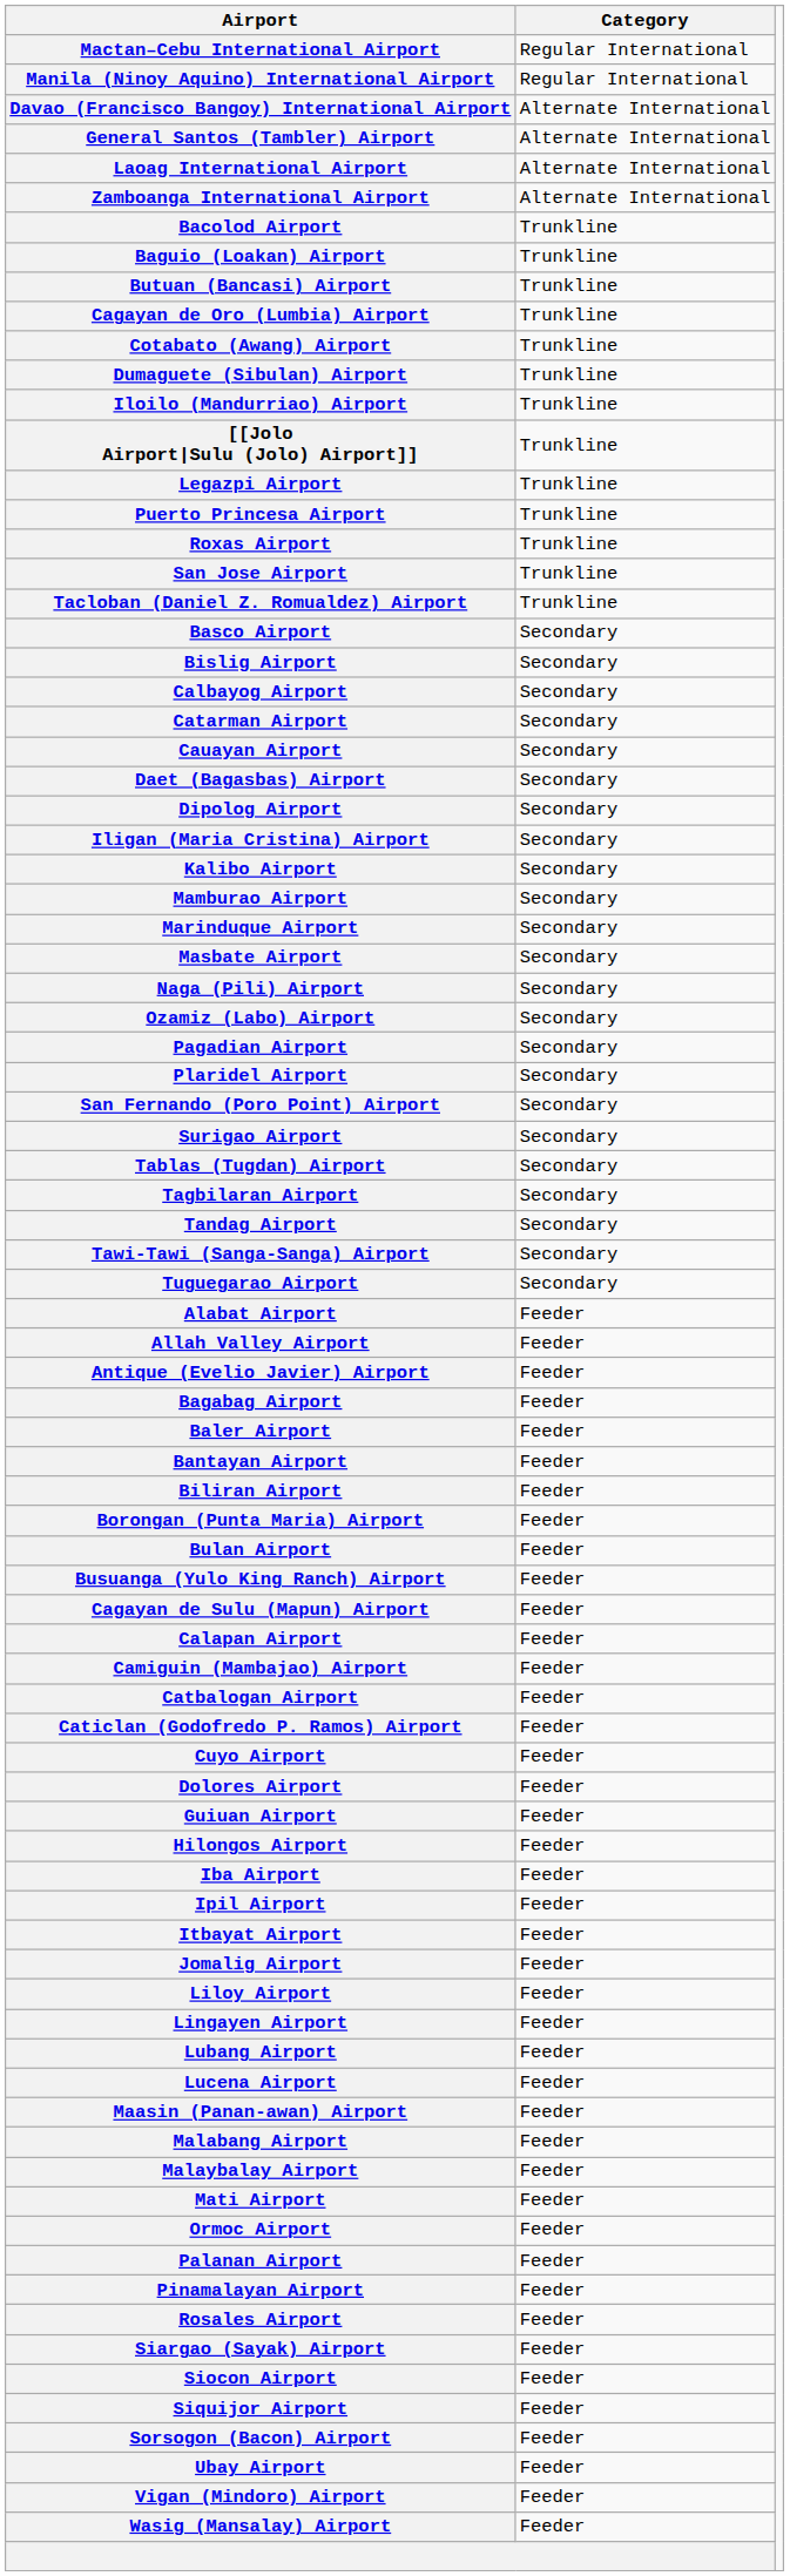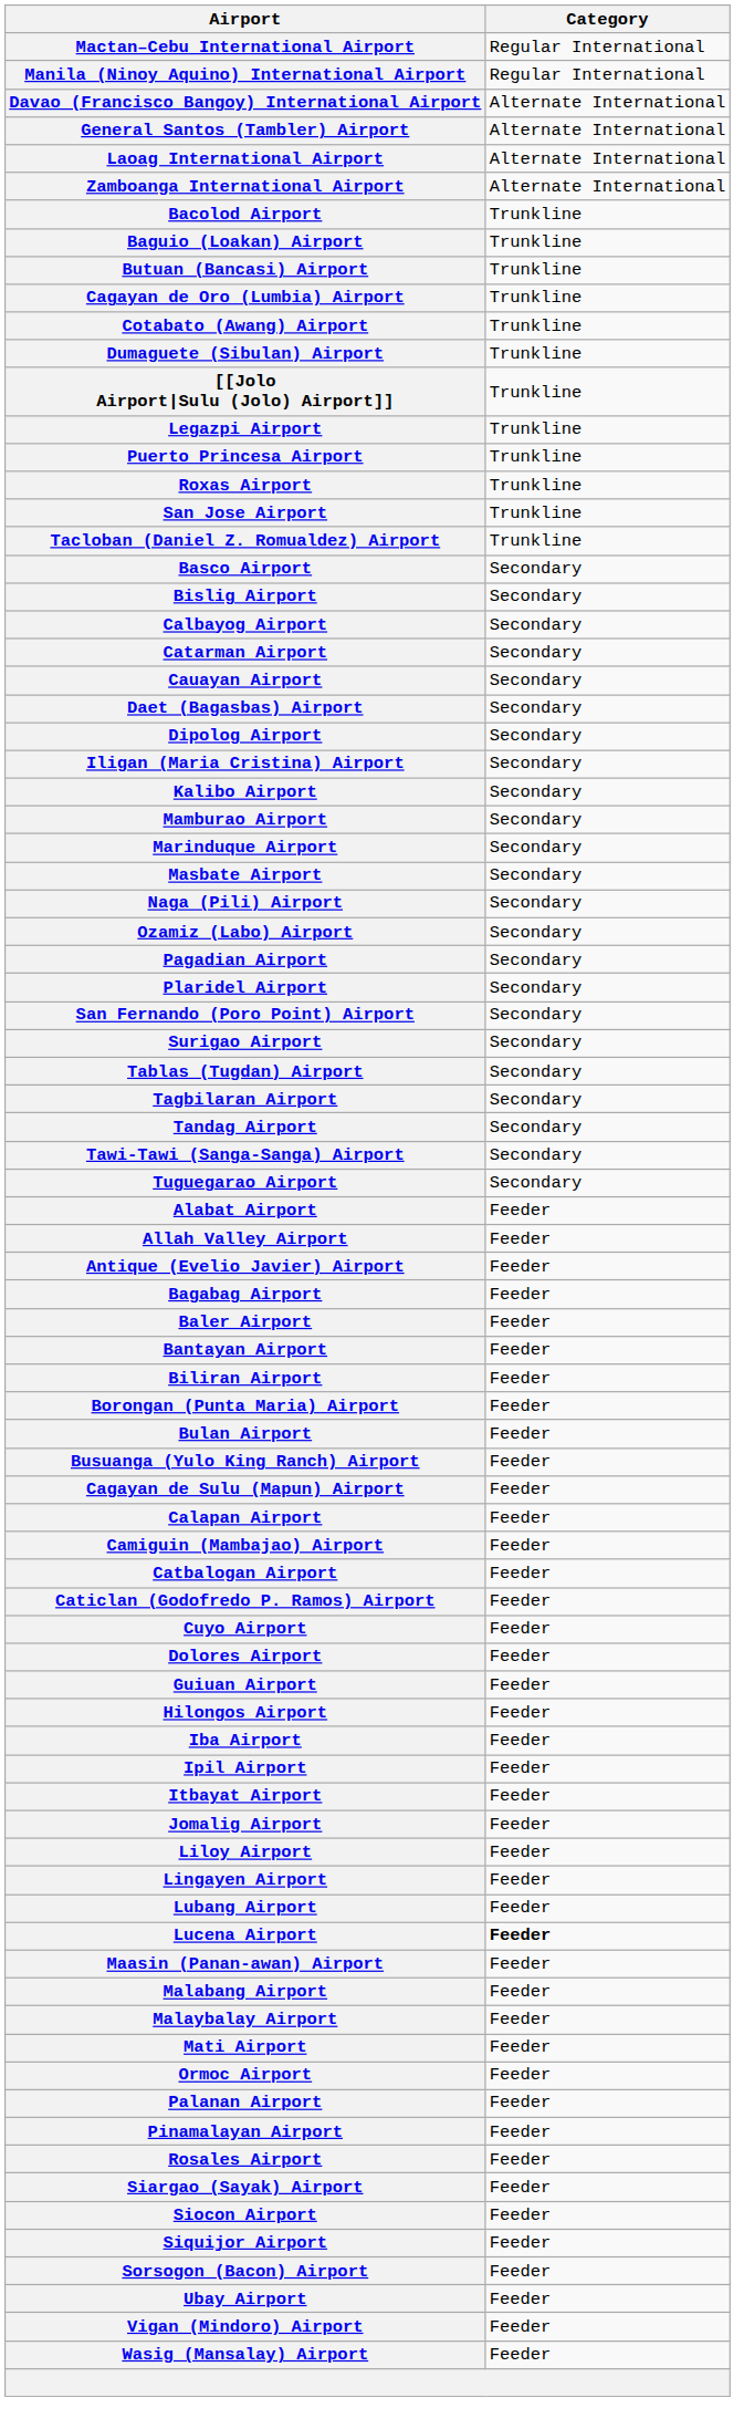- row: Iloilo (Mandurriao) Airport | Trunkline
Lucena Airport | Category: normal -> bold
